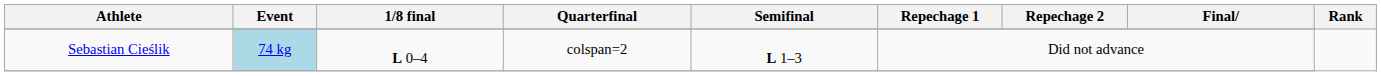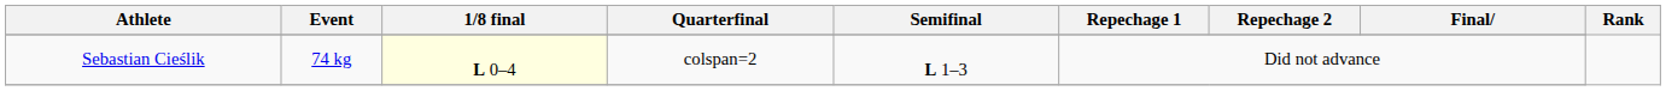Sebastian Cieślik | Event: lightblue background -> no background
Sebastian Cieślik | 1/8 final: no background -> lightyellow background
